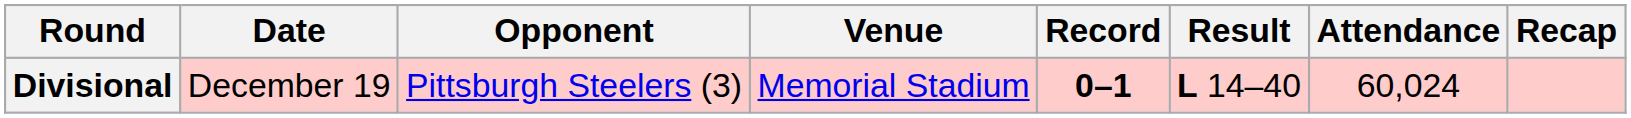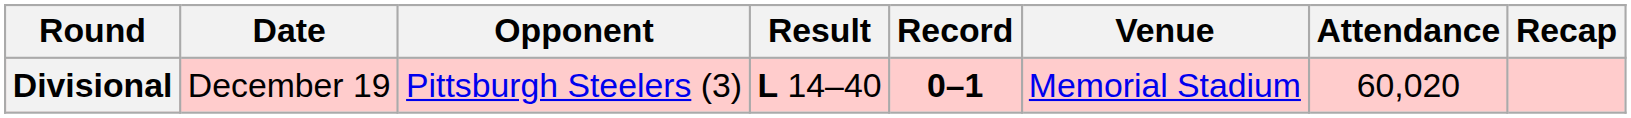columns swapped: Result <-> Venue
Divisional | Attendance: 60,024 -> 60,020
